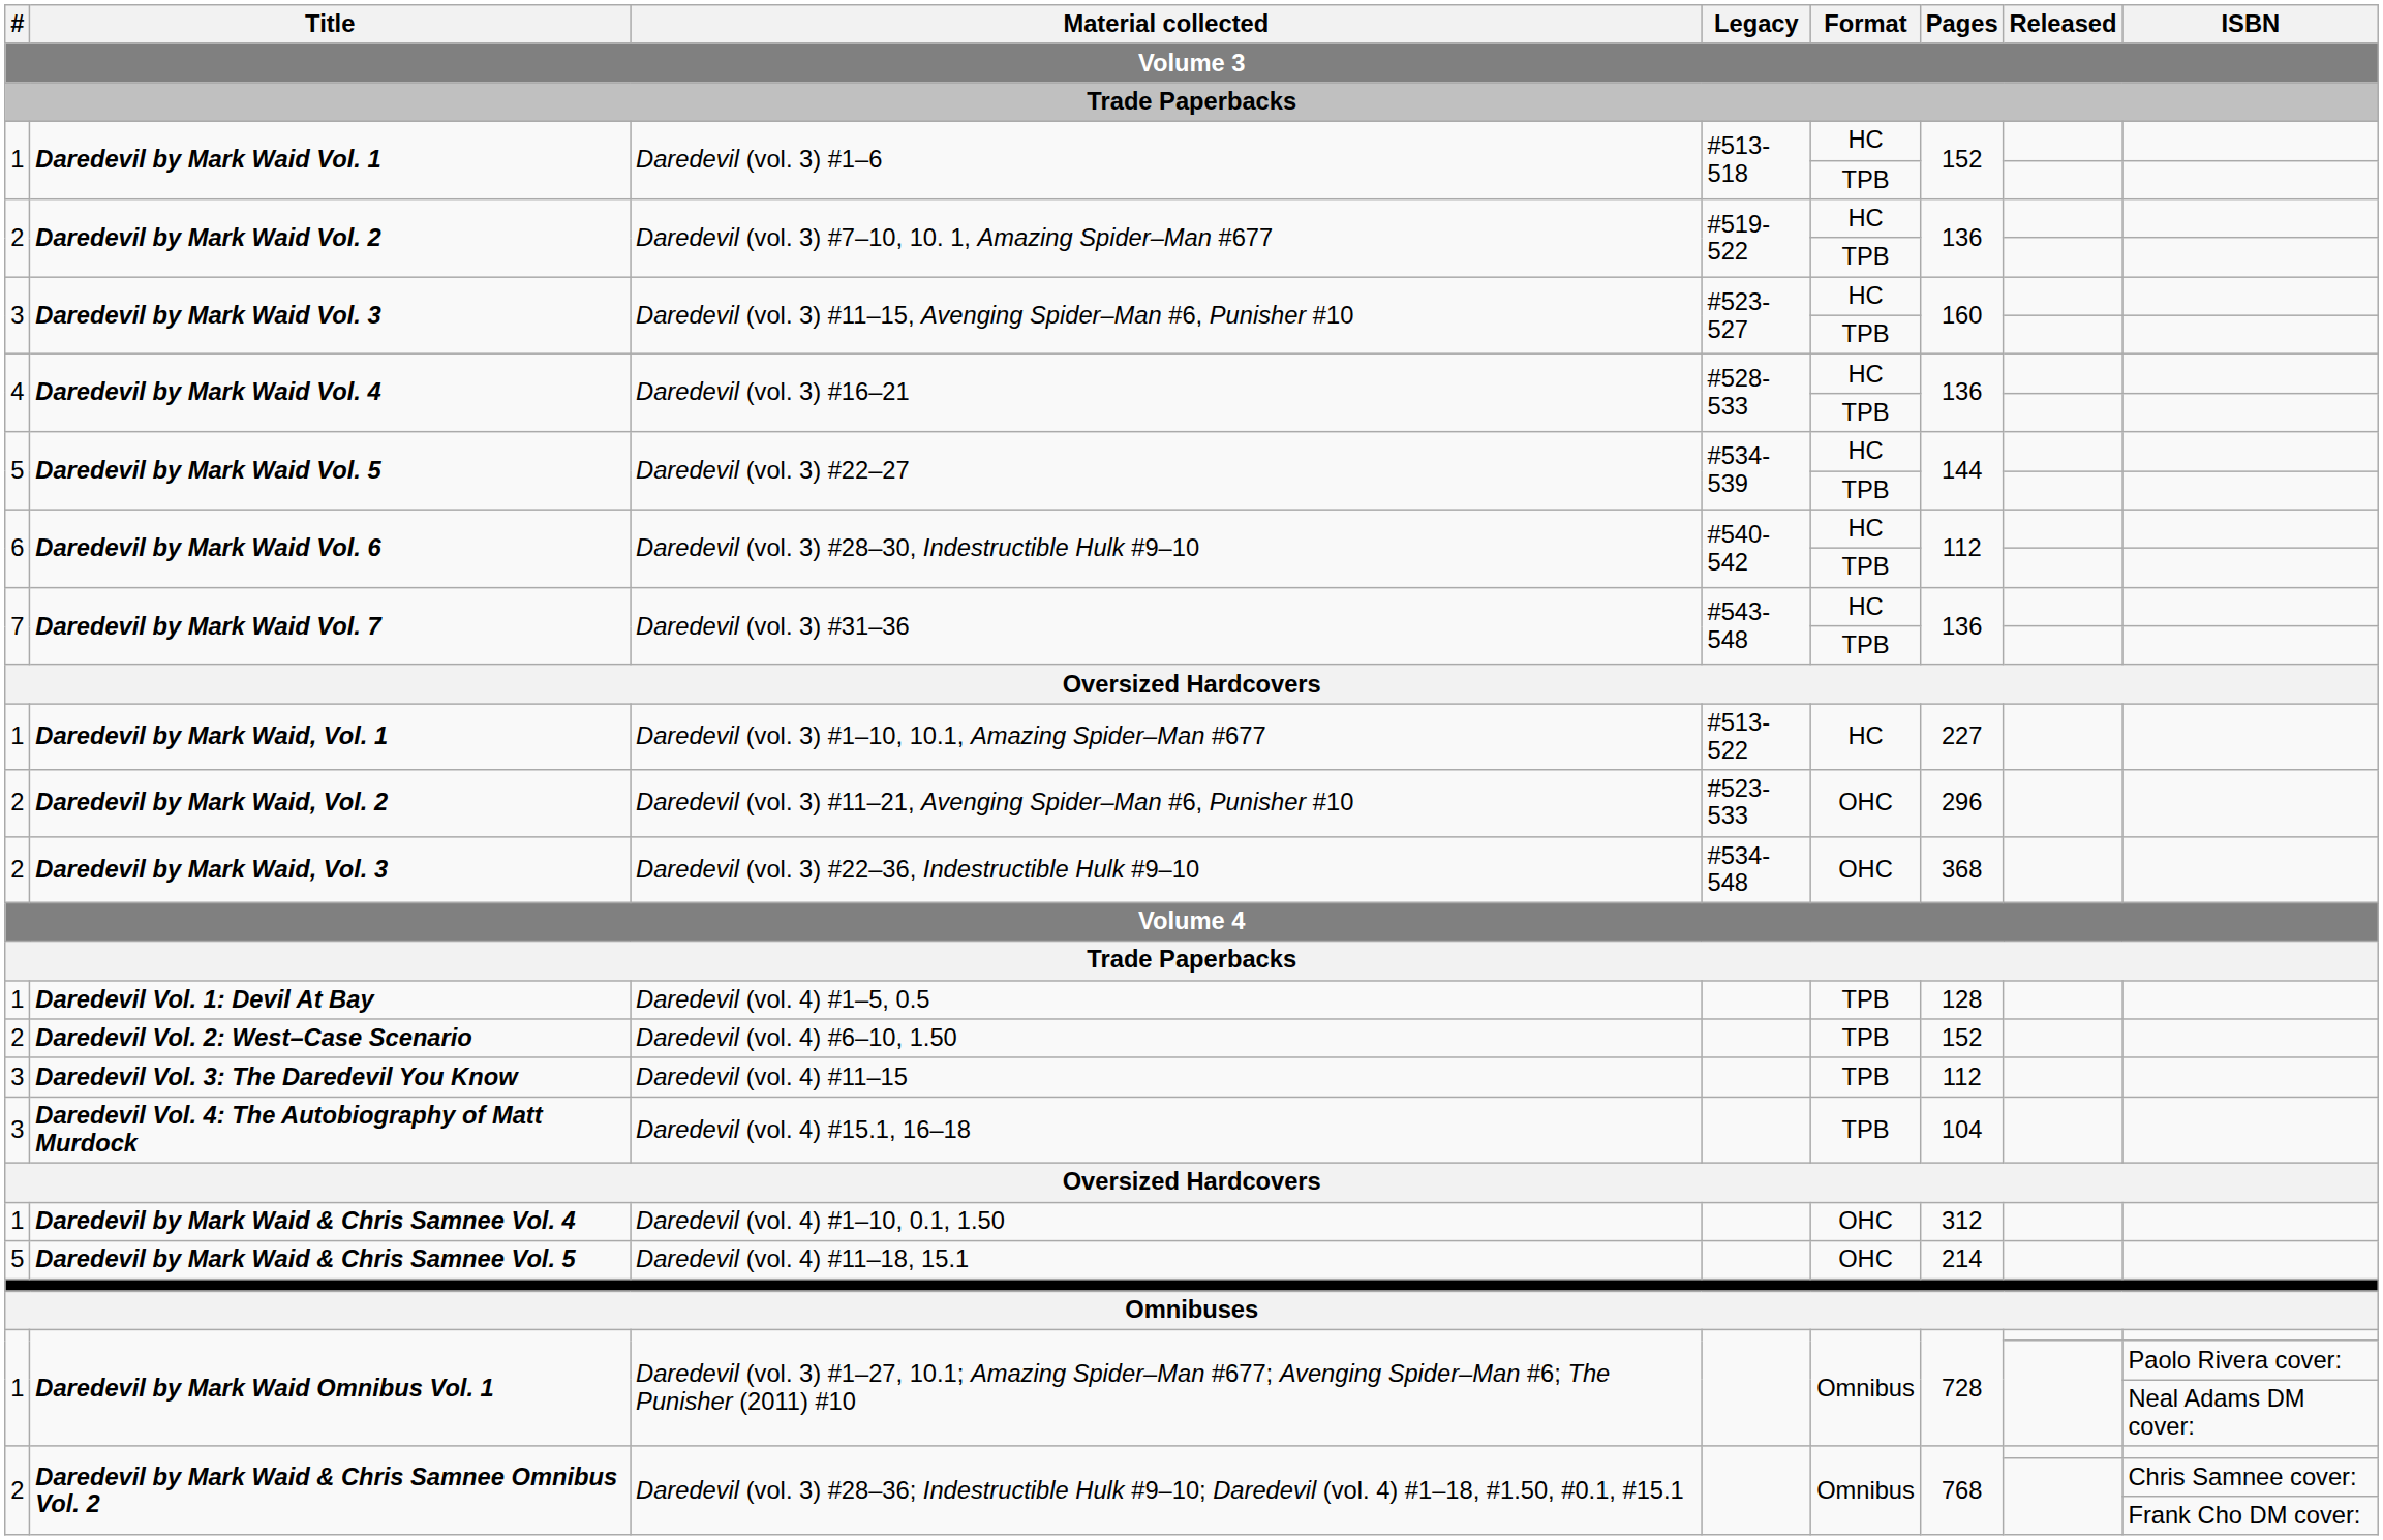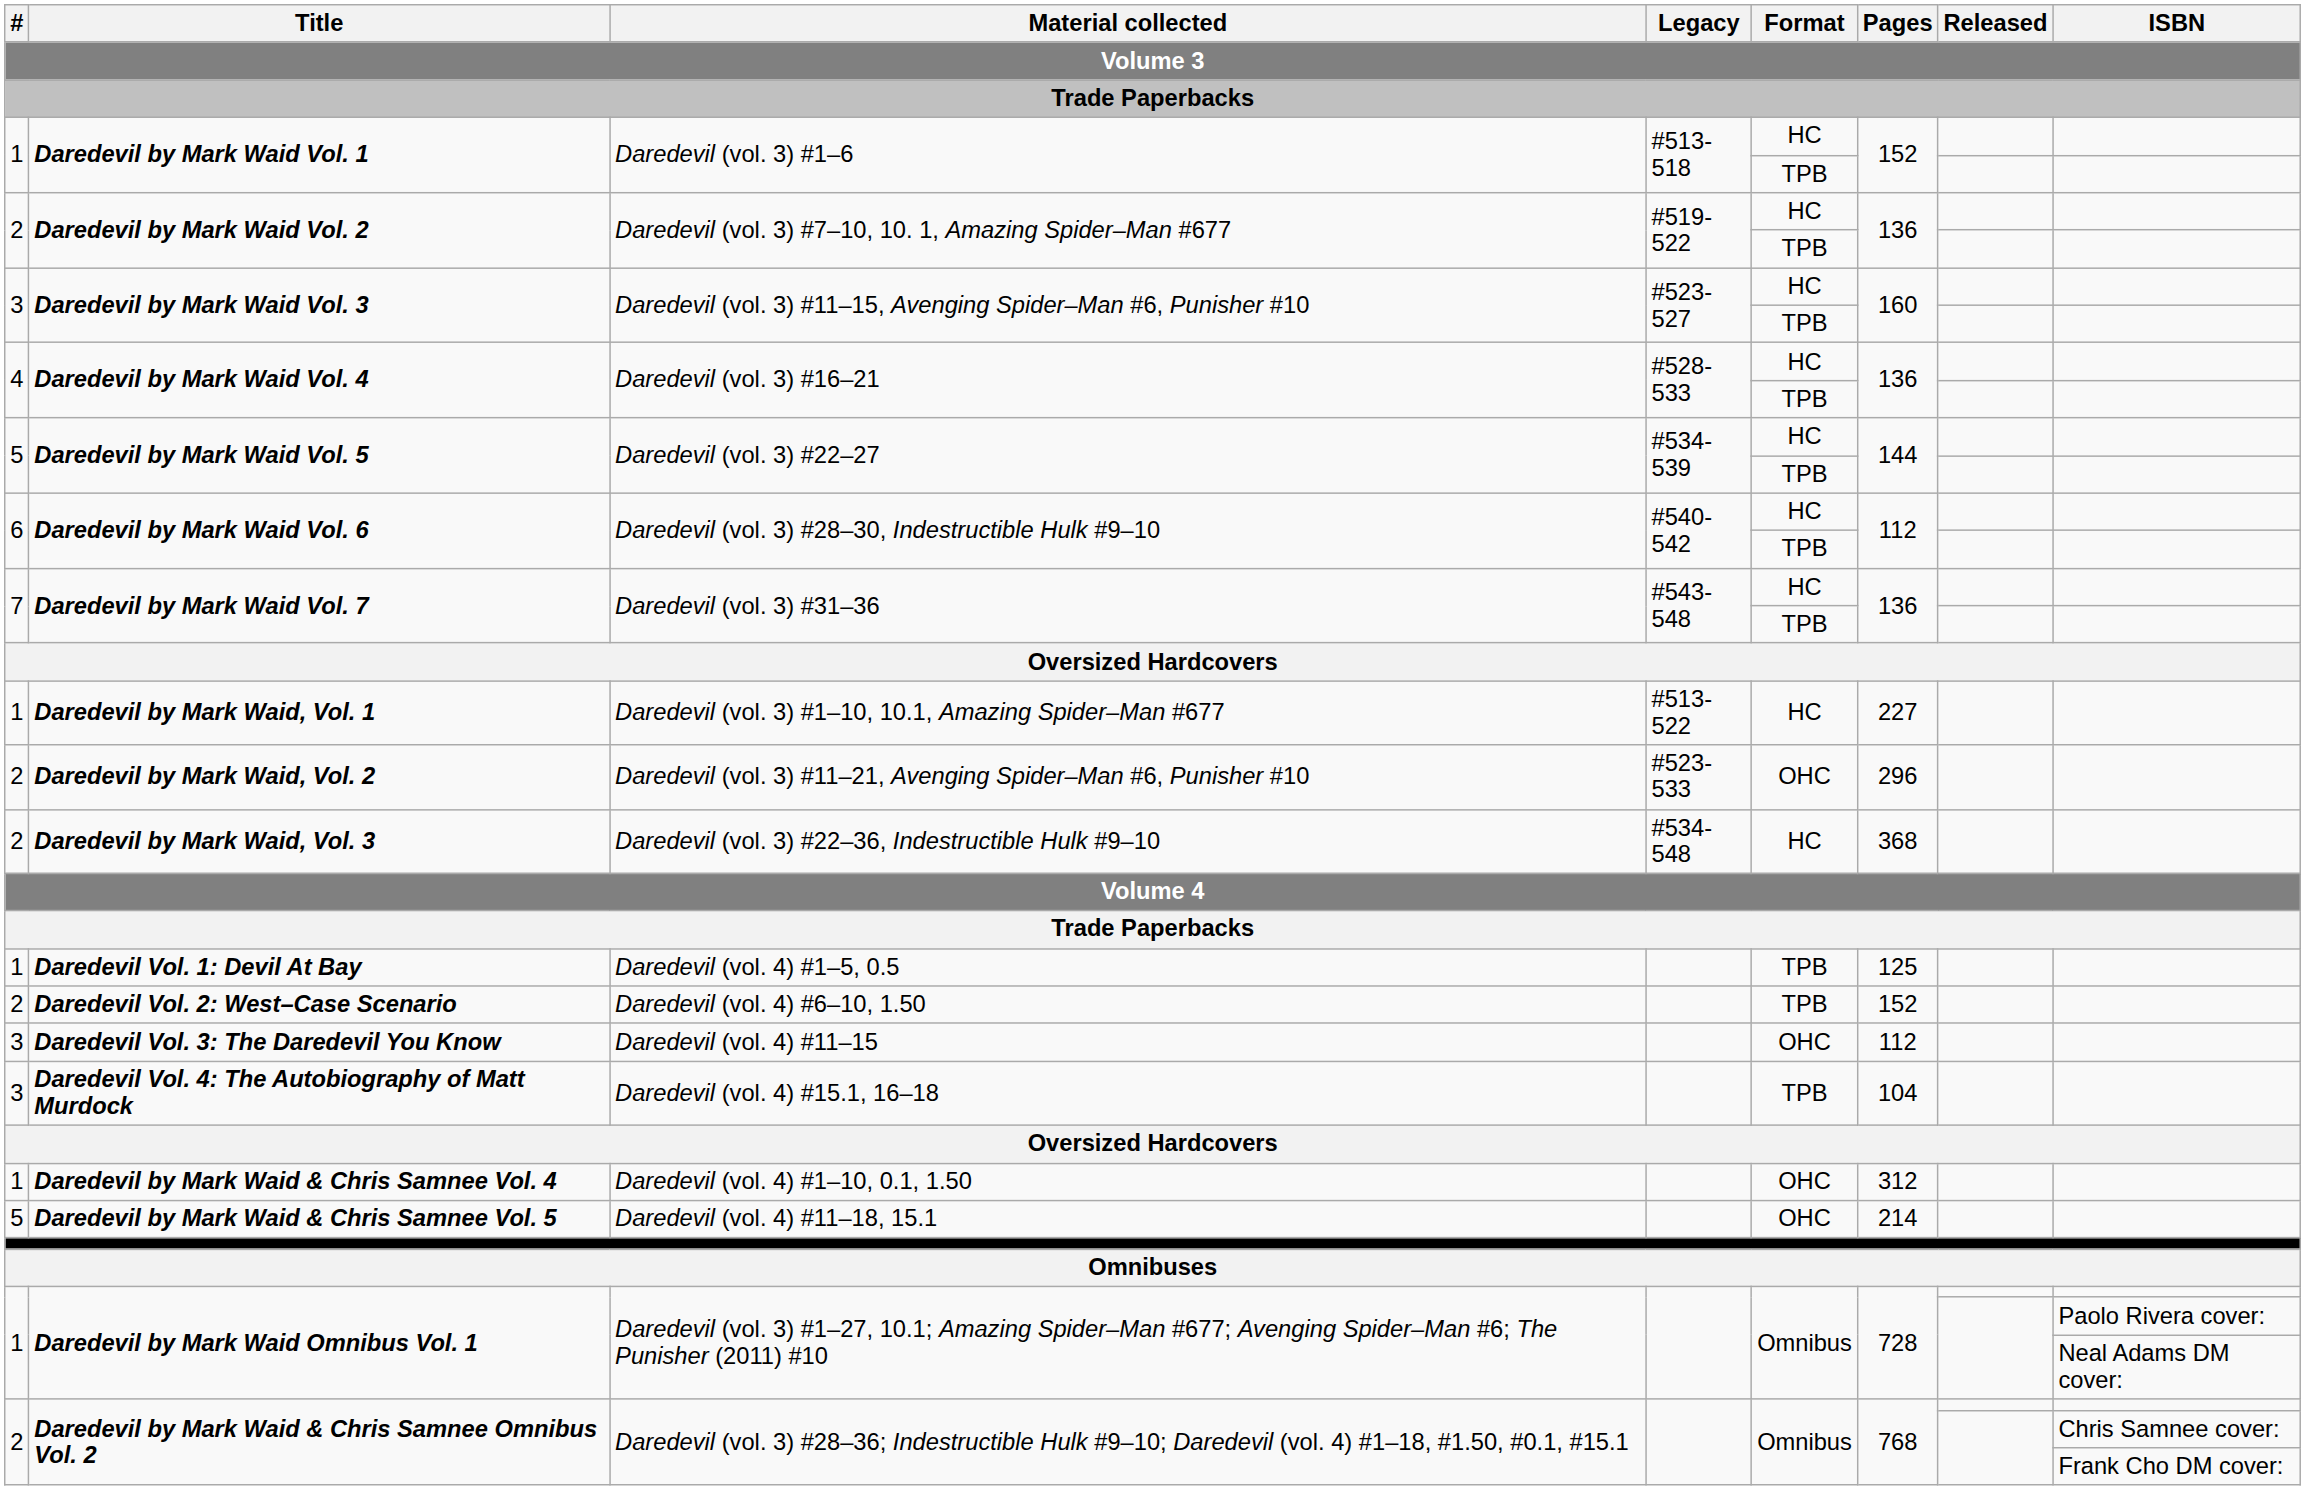Daredevil by Mark Waid, Vol. 3 | Format: OHC -> HC
Daredevil Vol. 1: Devil At Bay | Pages: 128 -> 125
Daredevil Vol. 3: The Daredevil You Know | Format: TPB -> OHC
